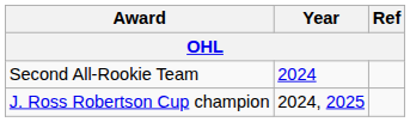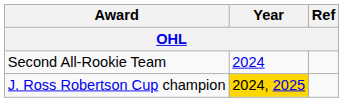J. Ross Robertson Cup champion | Year: no background -> gold background
